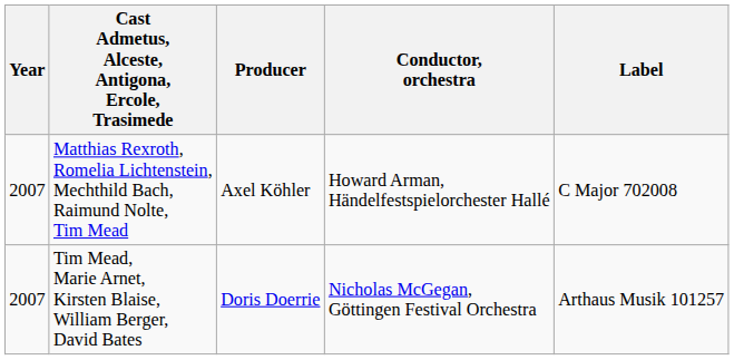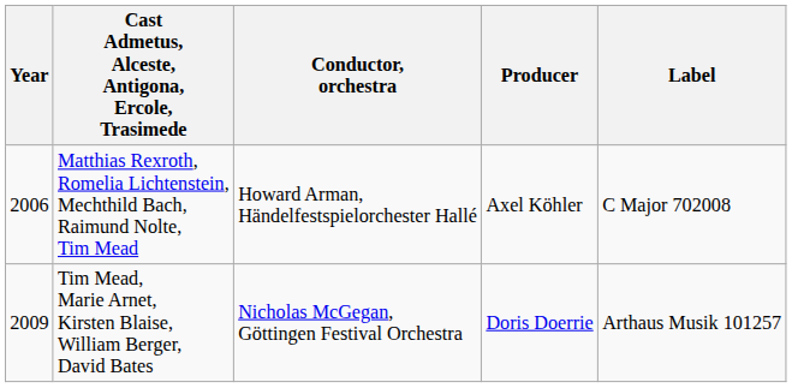columns swapped: Conductor, orchestra <-> Producer
row 2 | Year: 2007 -> 2006
row 3 | Year: 2007 -> 2009
